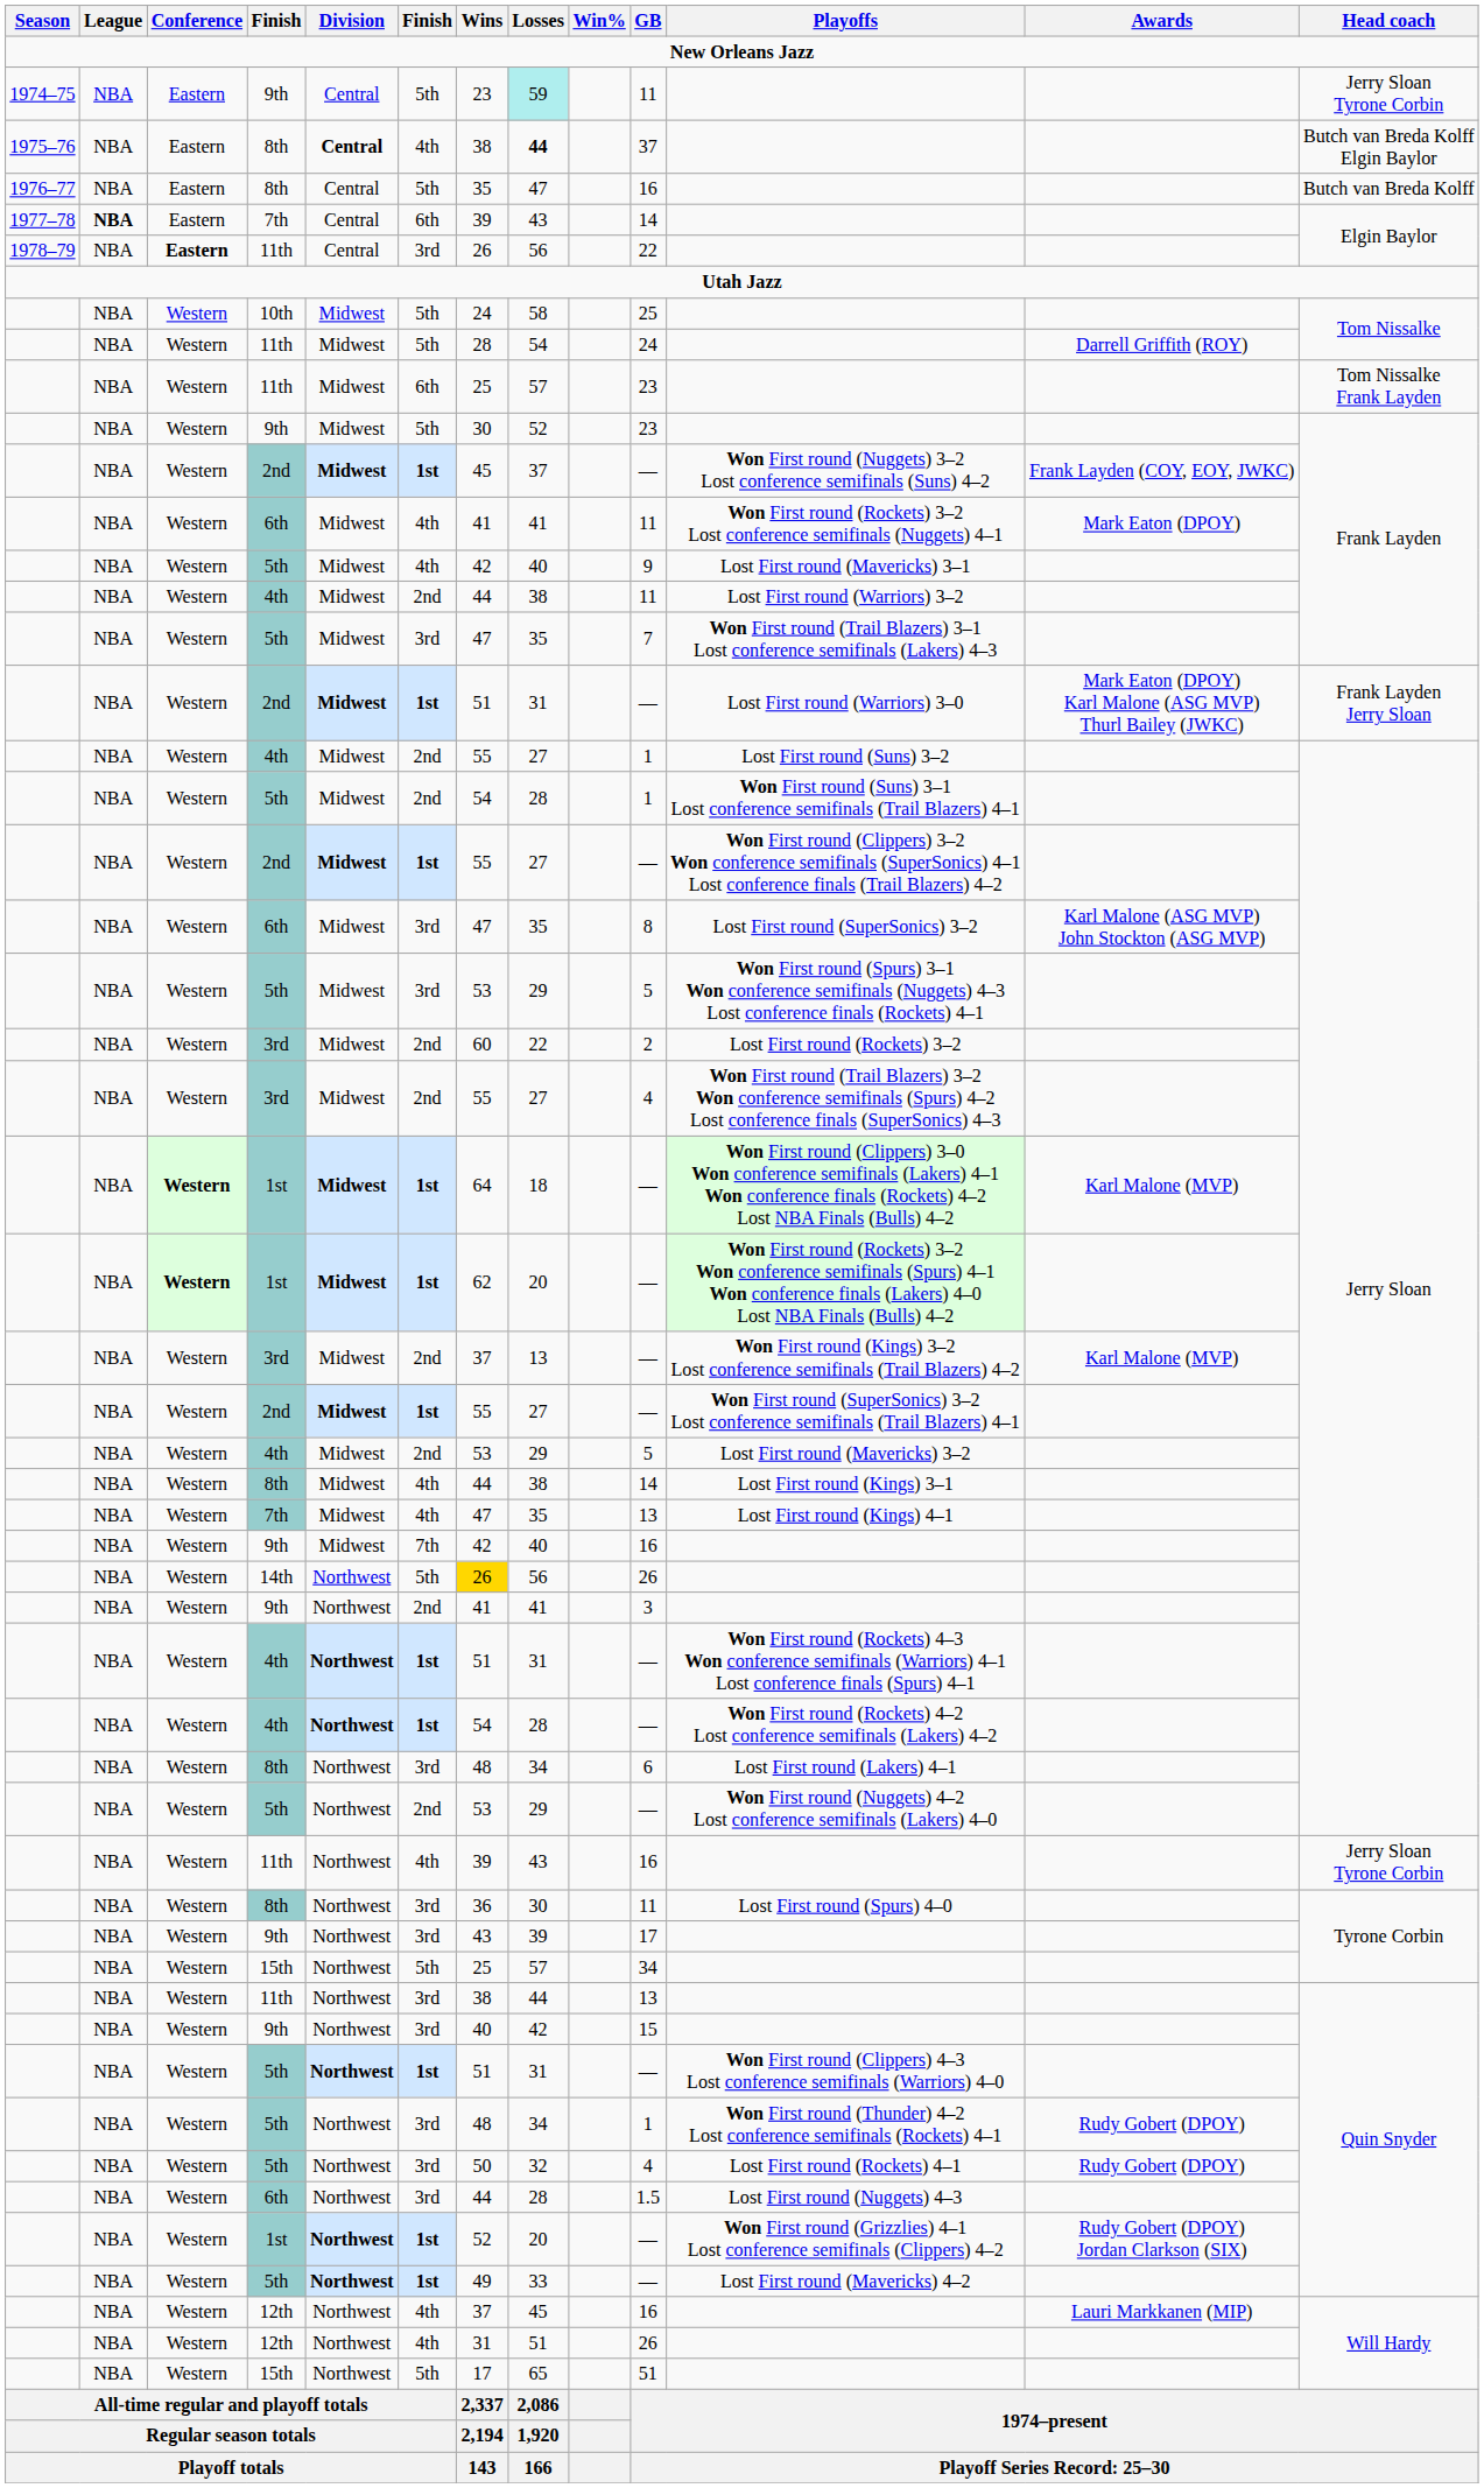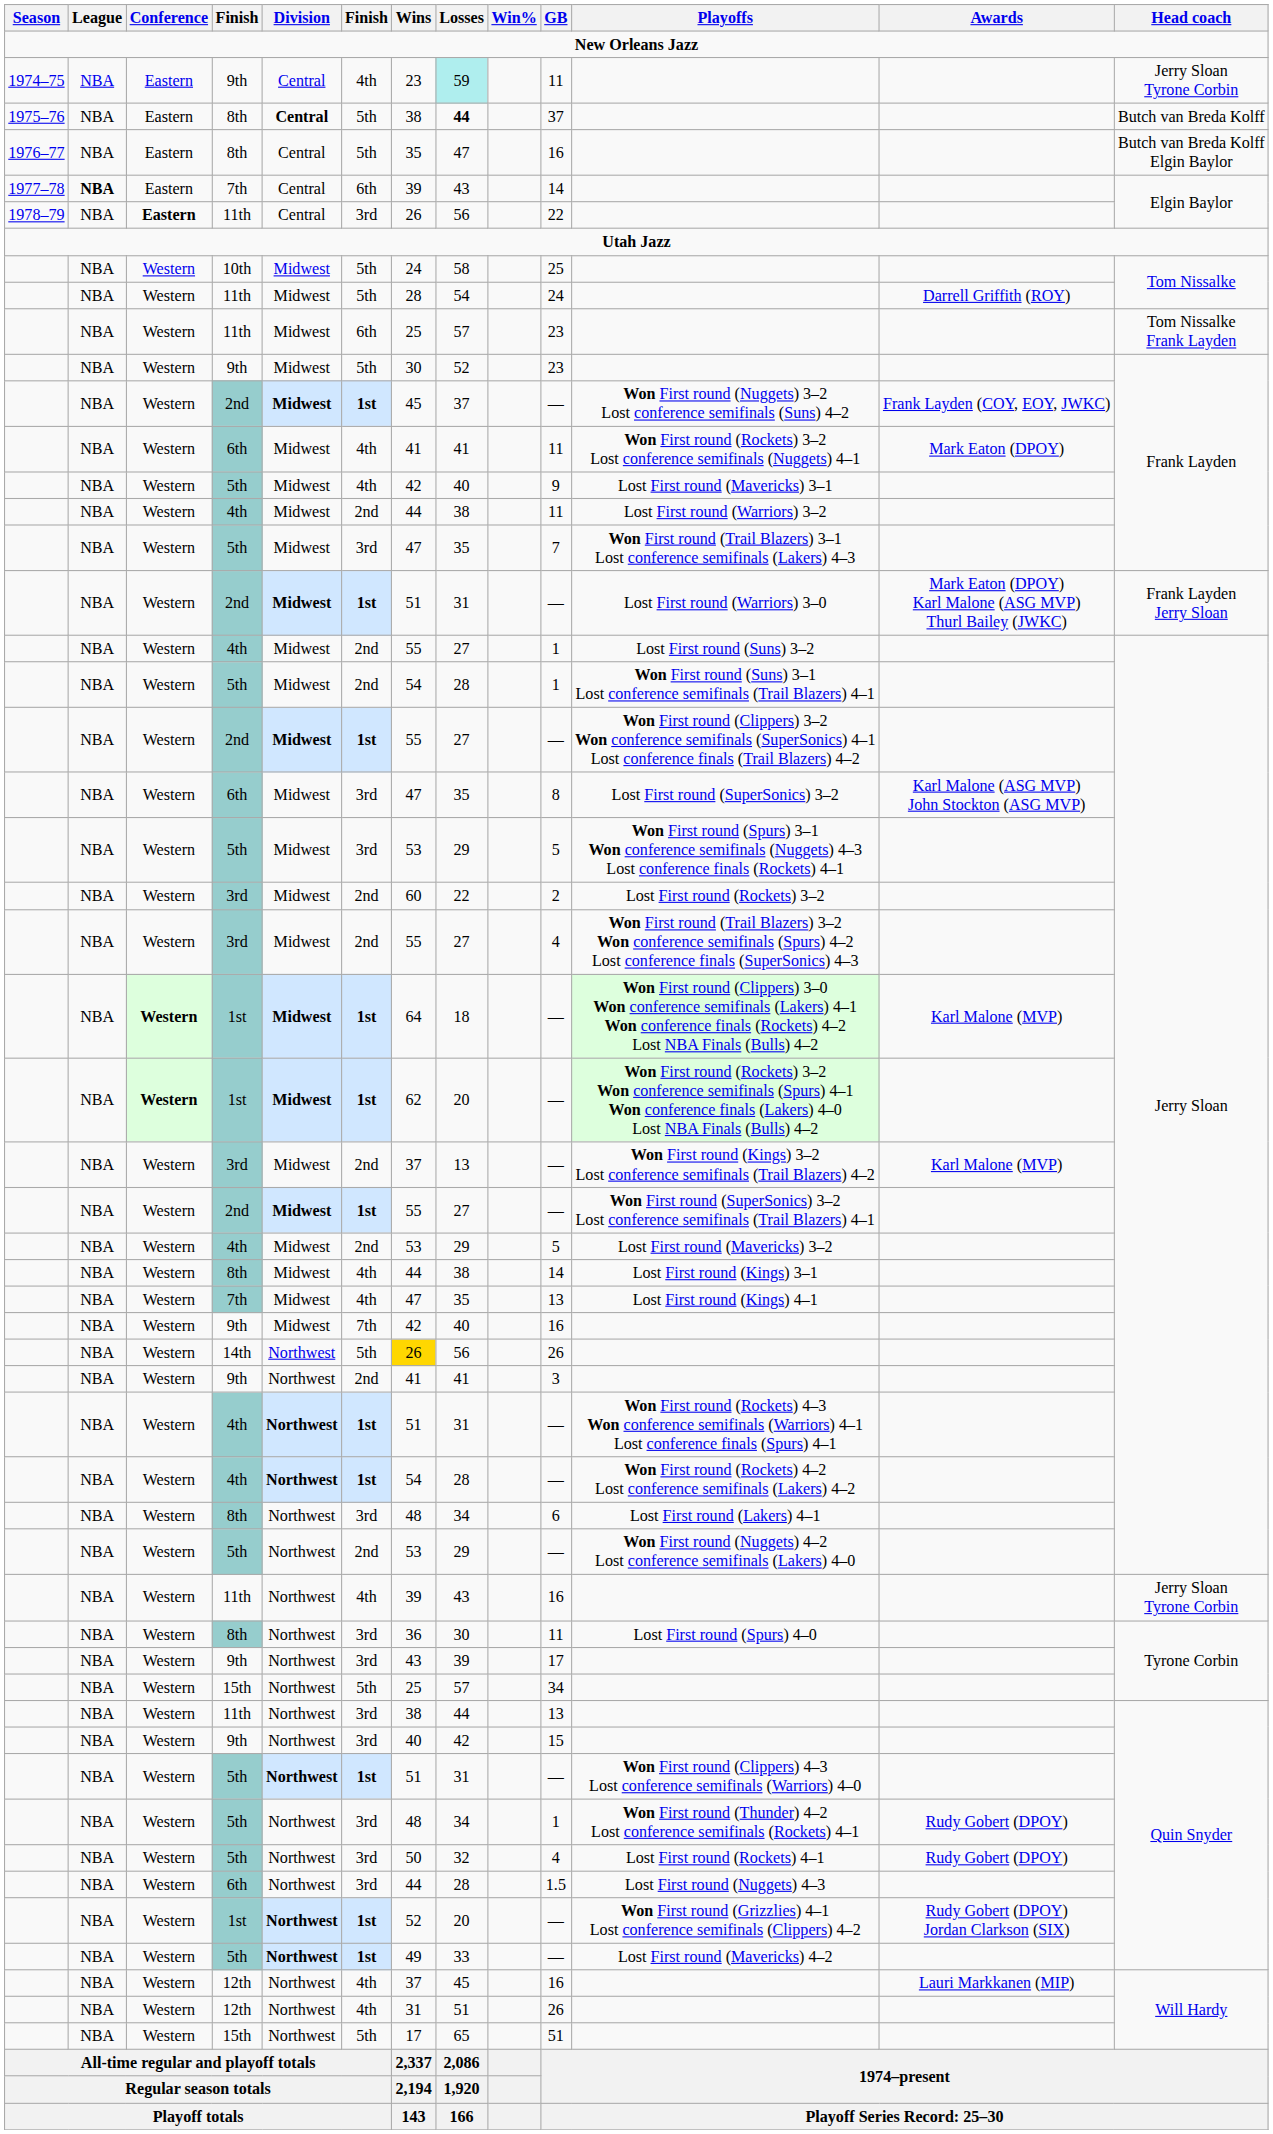1974–75 / 9th | column 6: 5th -> 4th
1975–76 / 8th | column 6: 4th -> 5th
1975–76 / 8th | Head coach: Butch van Breda Kolff Elgin Baylor -> Butch van Breda Kolff
1976–77 / 8th | Head coach: Butch van Breda Kolff -> Butch van Breda Kolff Elgin Baylor
